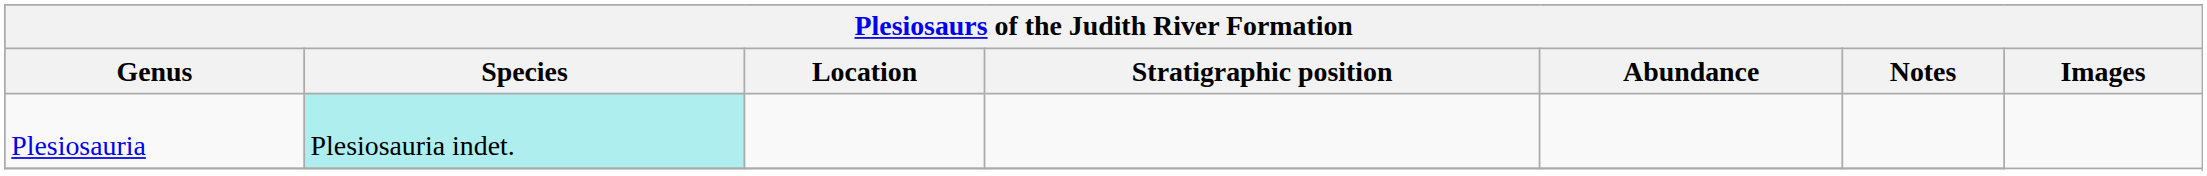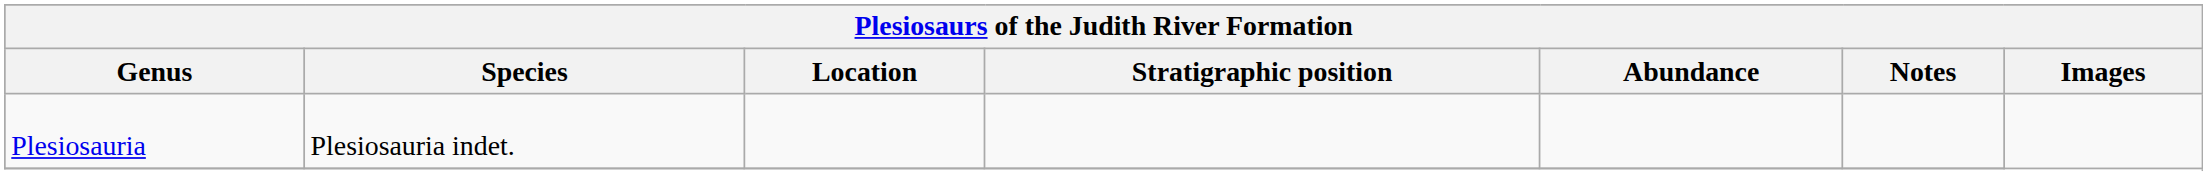Plesiosauria | Species: paleturquoise background -> no background
